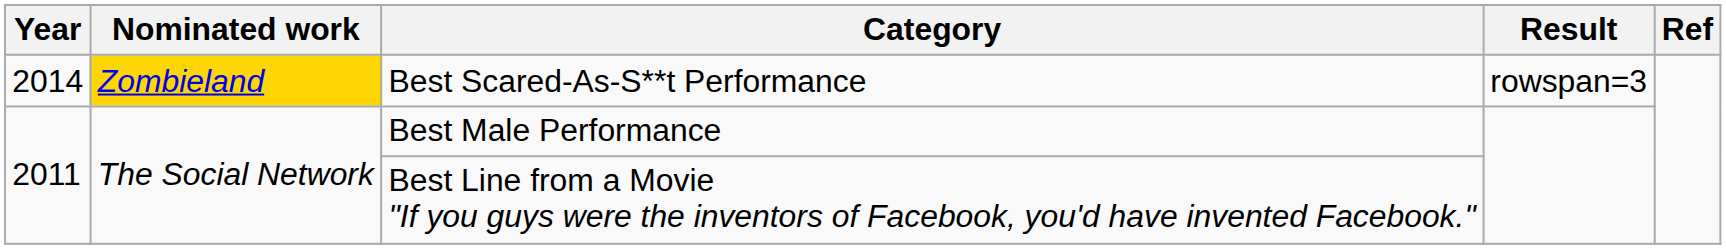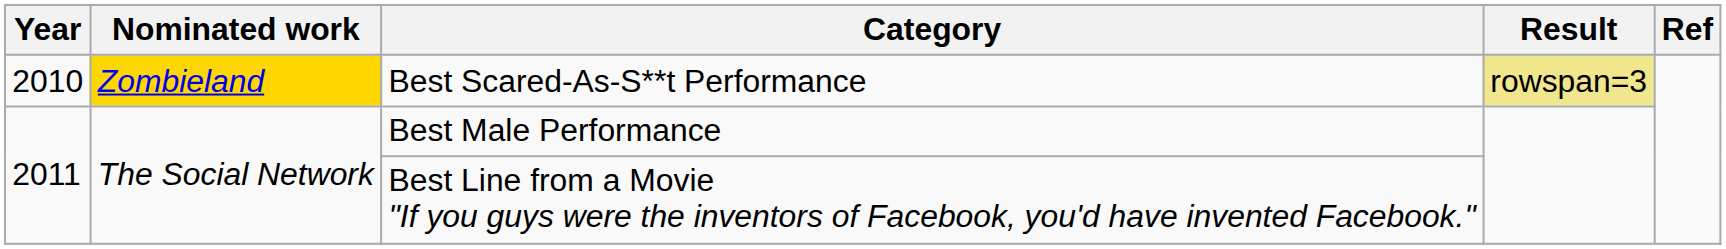Best Scared-As-S**t Performance | Year: 2014 -> 2010
Best Scared-As-S**t Performance | Result: no background -> khaki background
